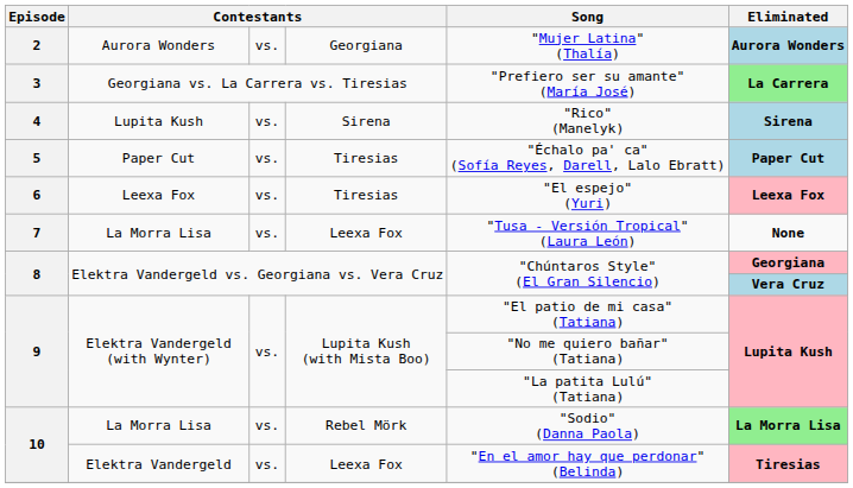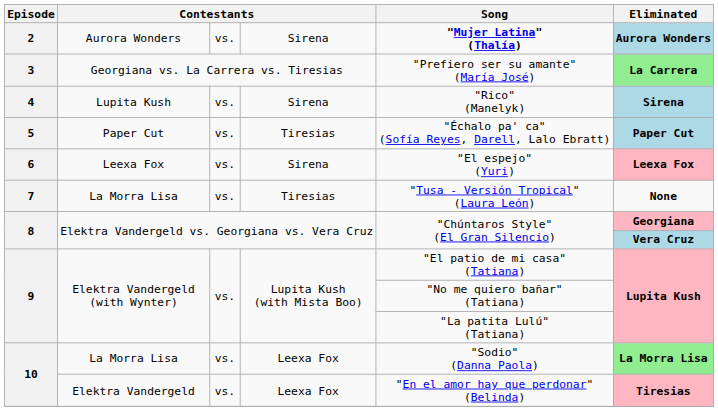2 | column 4: Georgiana -> Sirena
2 | Song: normal -> bold
6 | column 4: Tiresias -> Sirena
7 | column 4: Leexa Fox -> Tiresias
10 / La Morra Lisa | column 4: Rebel Mörk -> Leexa Fox
